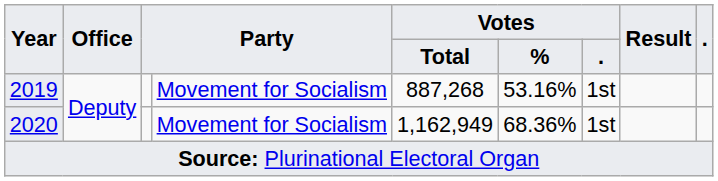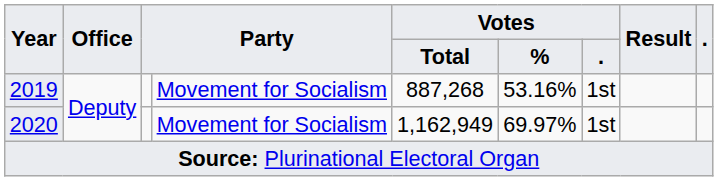2020 | Votes / %: 68.36% -> 69.97%
